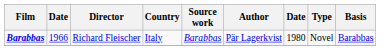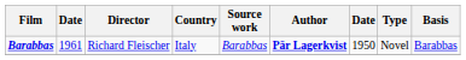row 2 | column 2: 1966 -> 1961
row 2 | Author: normal -> bold
row 2 | column 7: 1980 -> 1950
